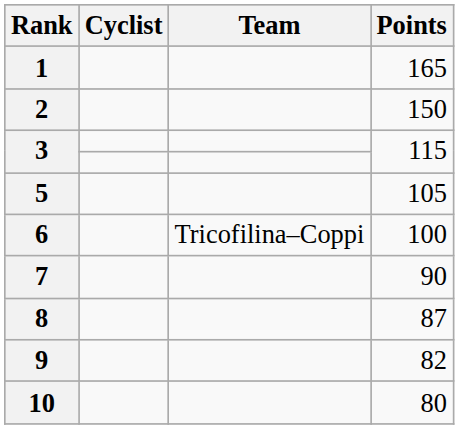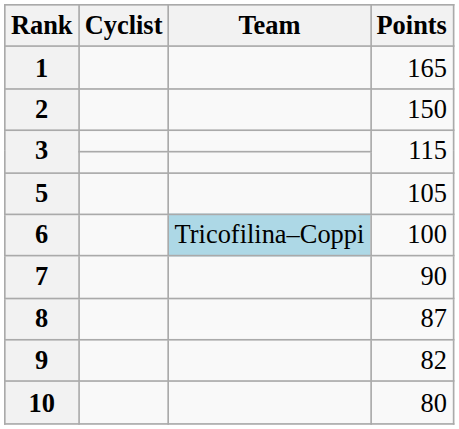6 | Team: no background -> lightblue background
